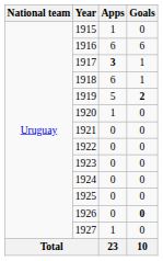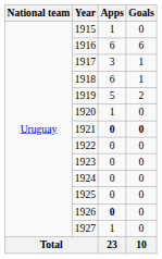1917 | Apps: bold -> normal
1919 | Goals: bold -> normal
1921 | Apps: normal -> bold
1921 | Goals: normal -> bold
1926 | Apps: normal -> bold
1926 | Goals: bold -> normal
